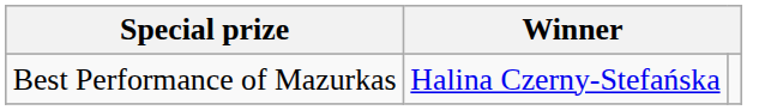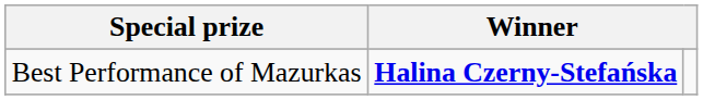Best Performance of Mazurkas | column 2: normal -> bold
